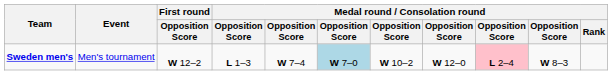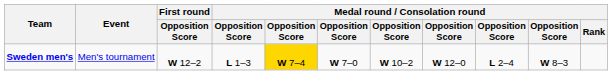Sweden men's | column 5: no background -> gold background
Sweden men's | column 6: lightblue background -> no background
Sweden men's | column 9: pink background -> no background
